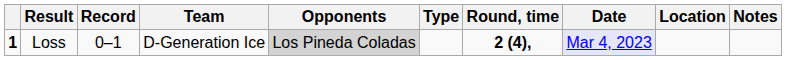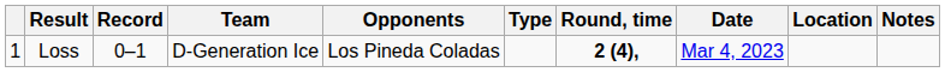Loss | column 1: bold -> normal
Loss | Opponents: lightgrey background -> no background
Loss | Date: lavender background -> no background
